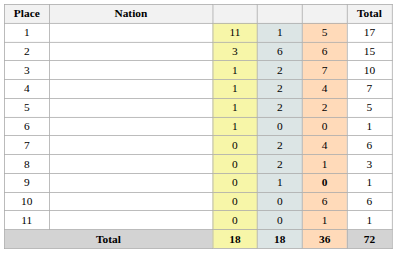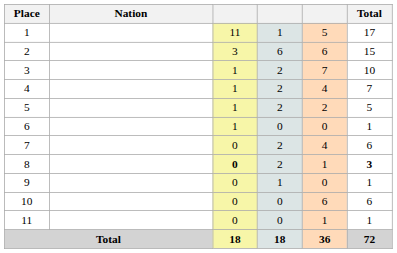8 | column 3: normal -> bold
8 | Total: normal -> bold
9 | column 5: bold -> normal
